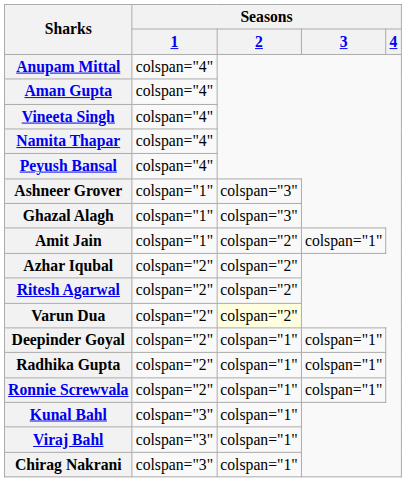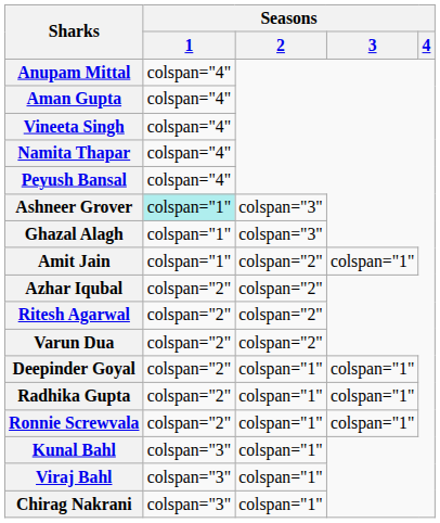Ashneer Grover | Seasons / 1: no background -> paleturquoise background
Varun Dua | Seasons / 2: lightyellow background -> no background
